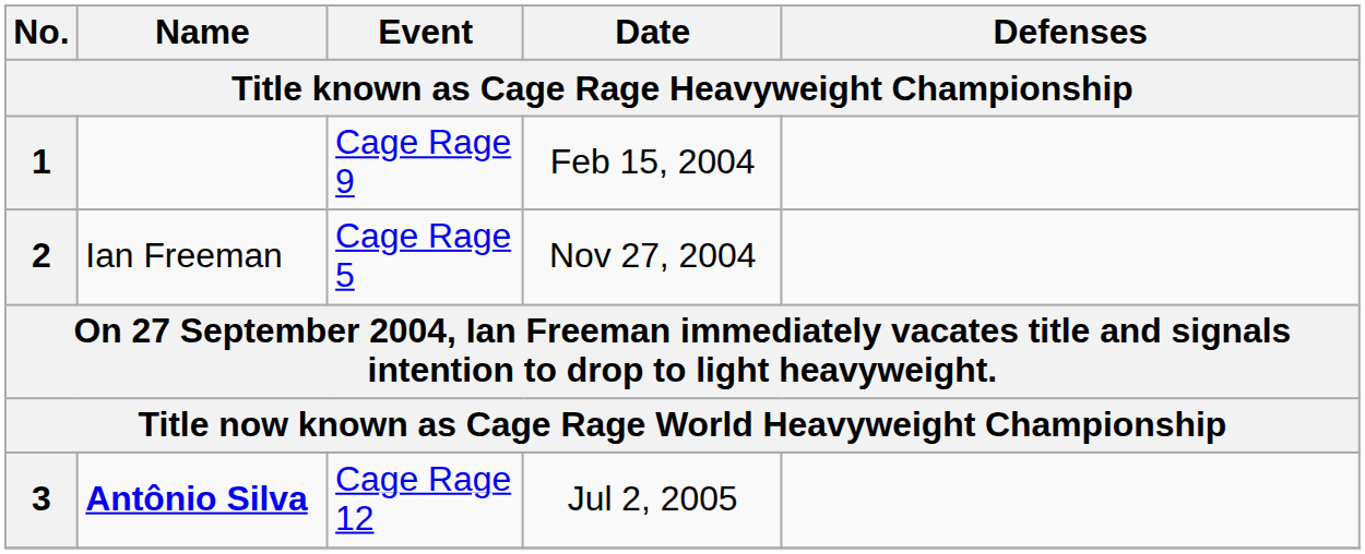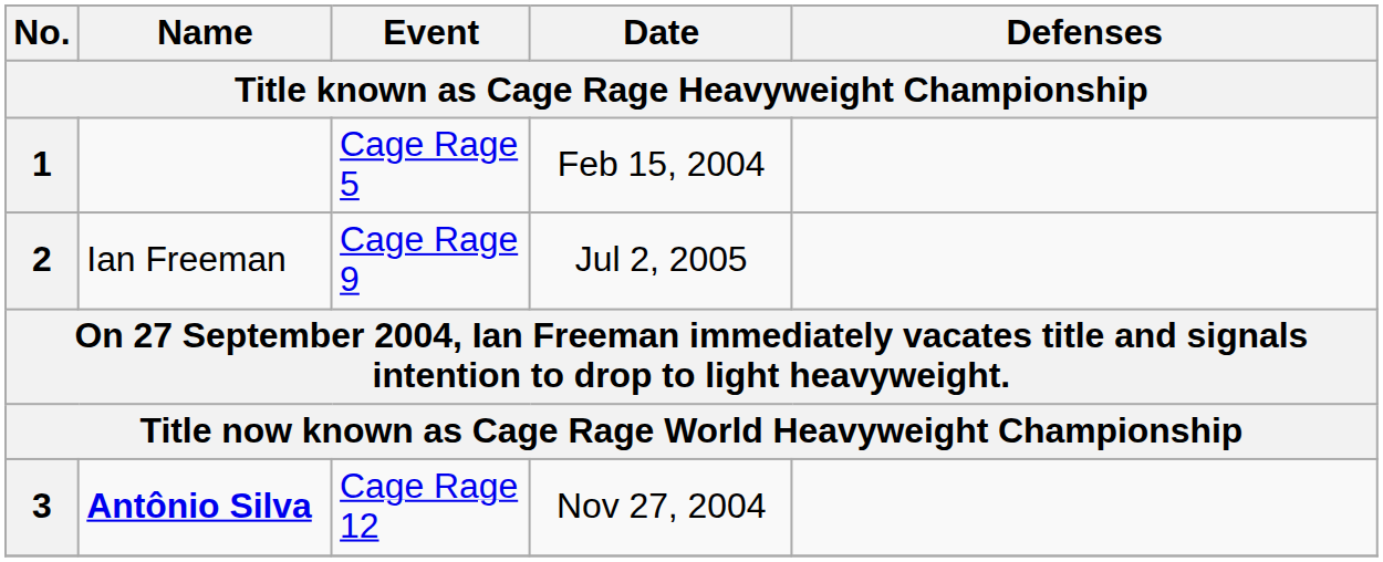1 | Event: Cage Rage 9 -> Cage Rage 5
2 | Event: Cage Rage 5 -> Cage Rage 9
2 | Date: Nov 27, 2004 -> Jul 2, 2005
3 | Date: Jul 2, 2005 -> Nov 27, 2004
